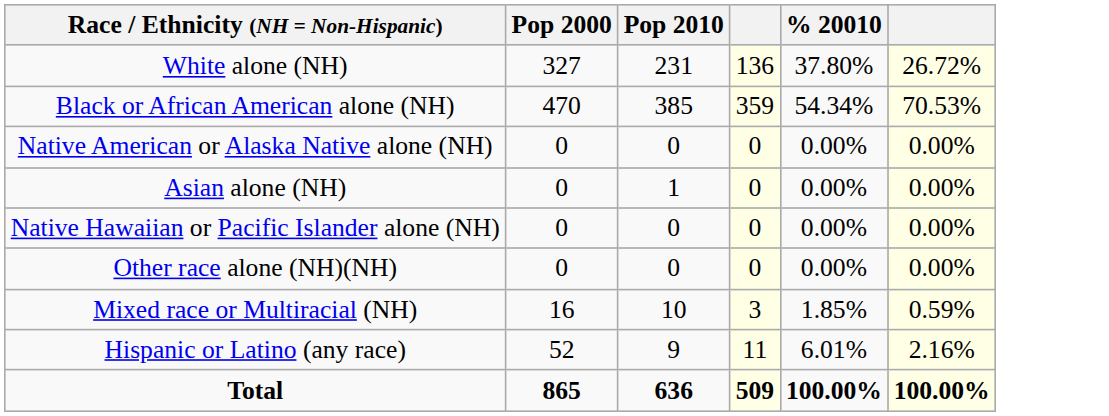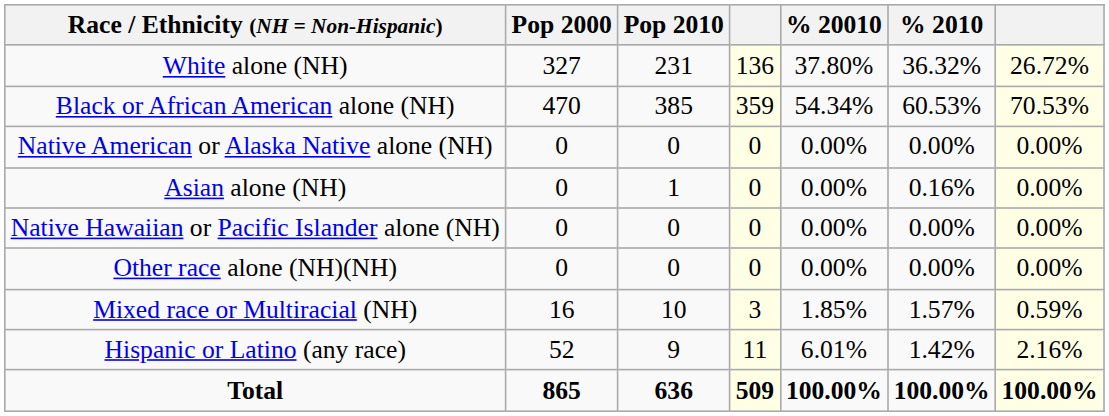+ column: % 2010 | 36.32% | 60.53% | 0.00% | 0.16% | 0.00% | 0.00% | 1.57% | 1.42% | 100.00%
